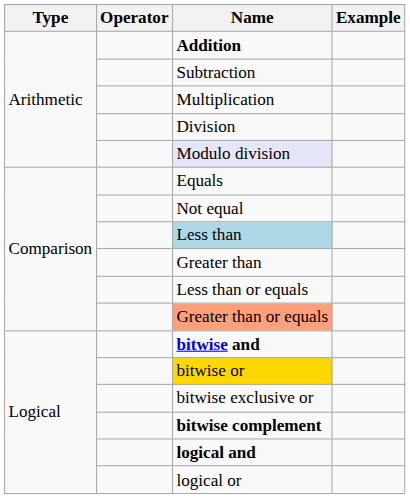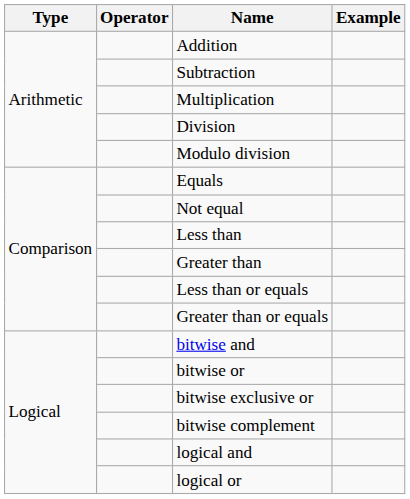Addition | Name: bold -> normal
Modulo division | Name: lavender background -> no background
Less than | Name: lightblue background -> no background
Greater than or equals | Name: lightsalmon background -> no background
bitwise and | Name: bold -> normal
bitwise or | Name: gold background -> no background
bitwise complement | Name: bold -> normal
logical and | Name: bold -> normal
